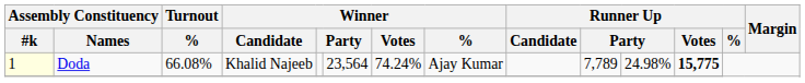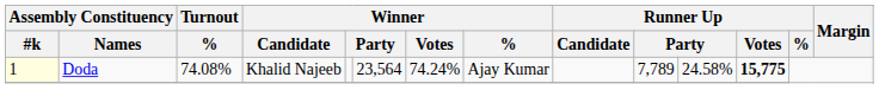Doda | Turnout / %: 66.08% -> 74.08%
Doda | column 11: 24.98% -> 24.58%
